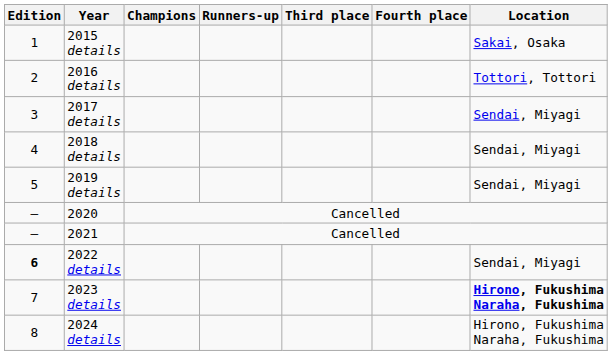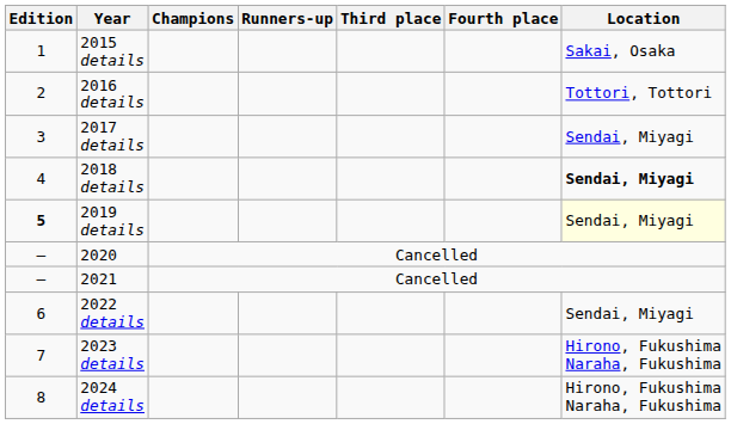2018 details | Location: normal -> bold
2019 details | Edition: normal -> bold
2019 details | Location: no background -> lightyellow background
2022 details | Edition: bold -> normal
2023 details | Location: bold -> normal
